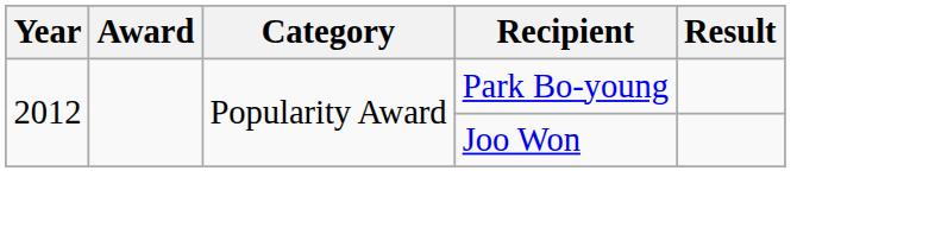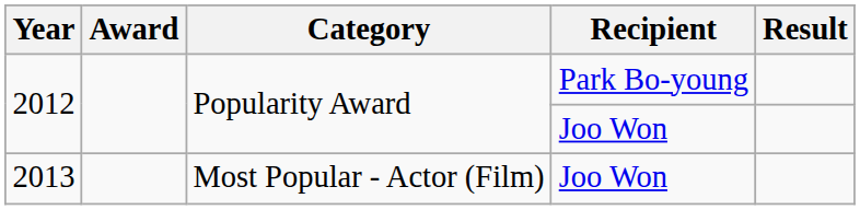+ row: 2013 | Most Popular - Actor (Film) | Joo Won
